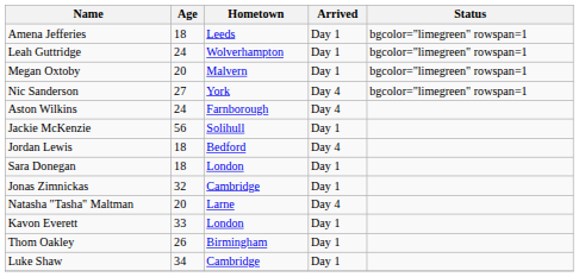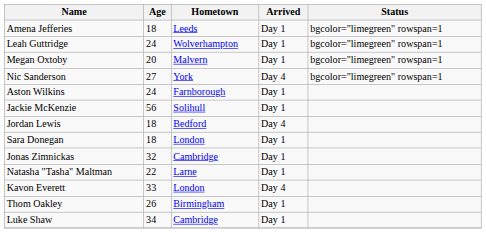Aston Wilkins | Arrived: Day 4 -> Day 1
Natasha "Tasha" Maltman | Age: 20 -> 22
Natasha "Tasha" Maltman | Arrived: Day 4 -> Day 1
Kavon Everett | Arrived: Day 1 -> Day 4
